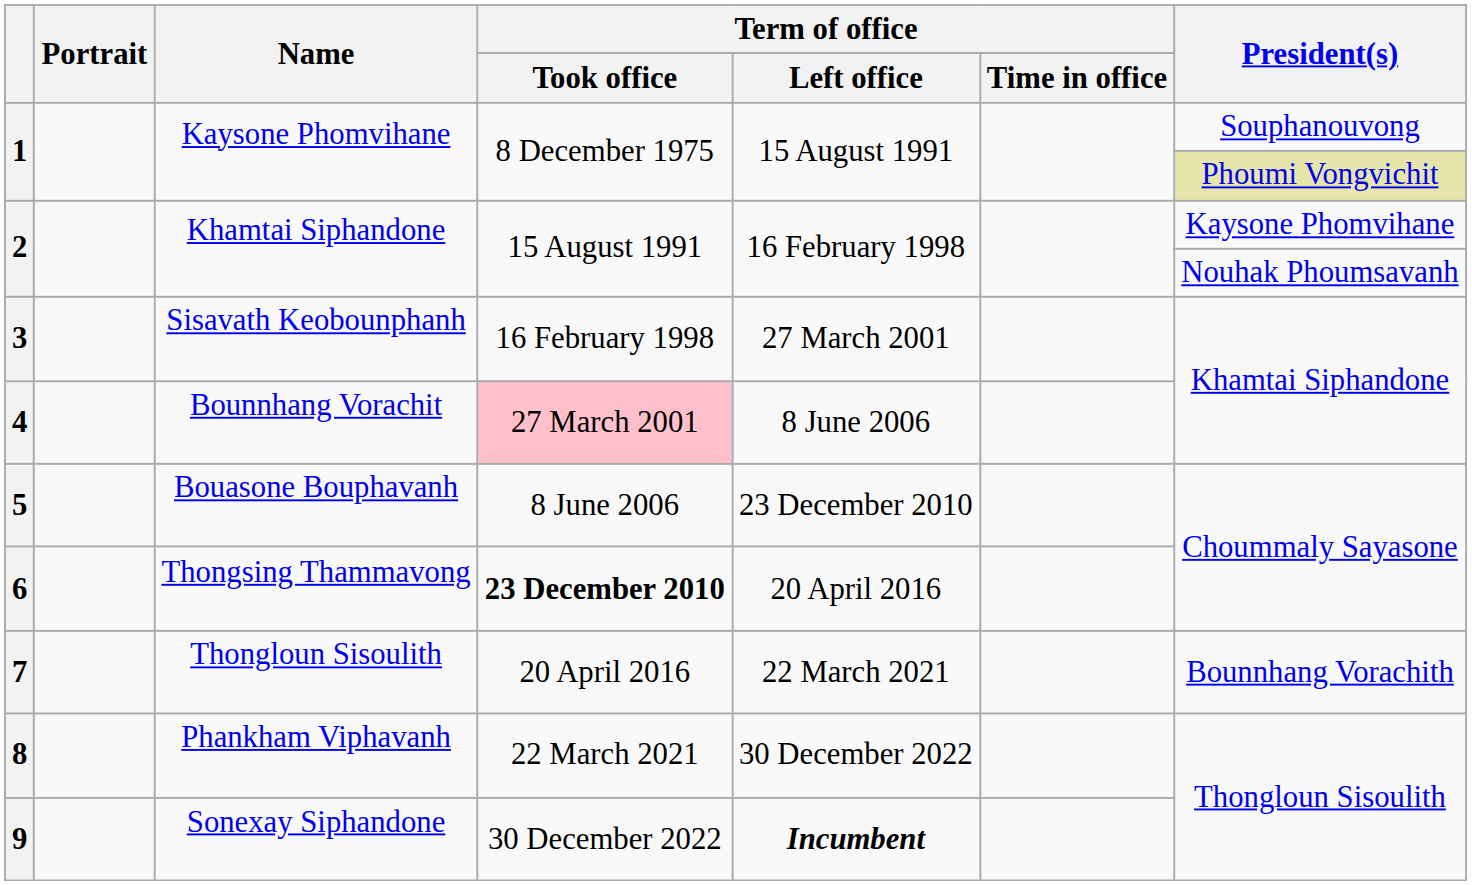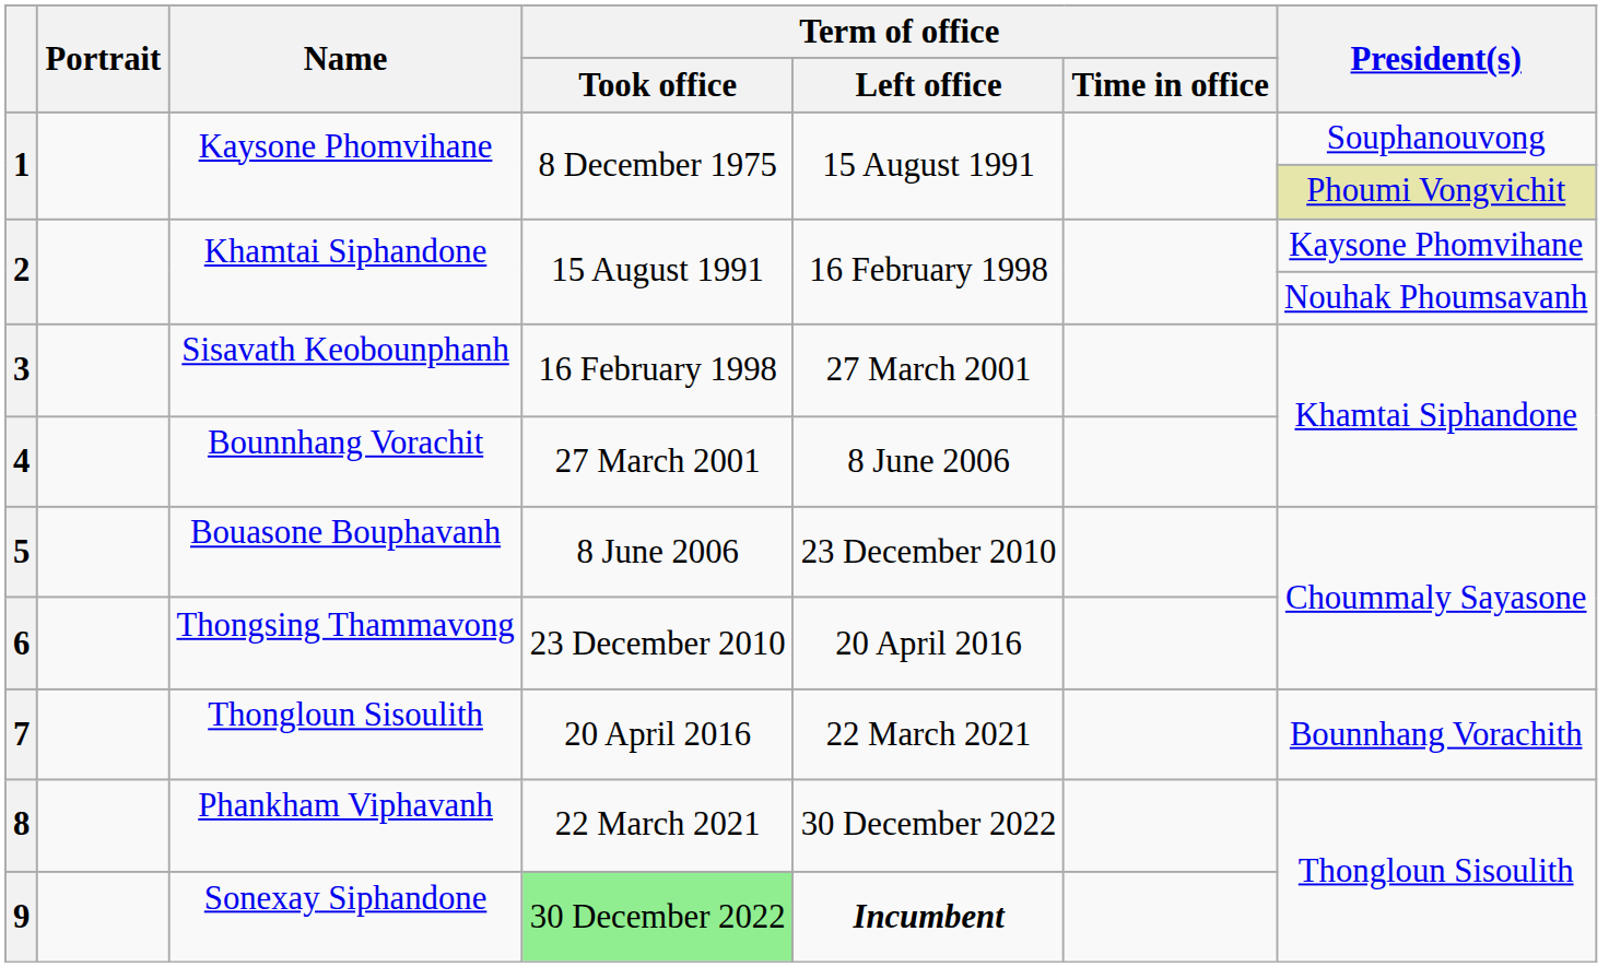4 | Term of office / Took office: pink background -> no background
6 | Term of office / Took office: bold -> normal
9 | Term of office / Took office: no background -> lightgreen background
